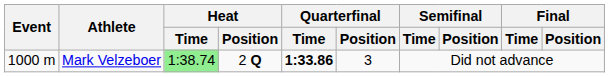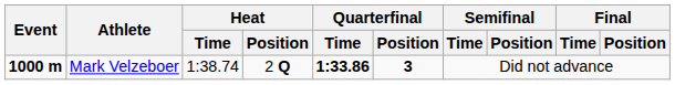Mark Velzeboer | Event: normal -> bold
Mark Velzeboer | Heat / Time: lightgreen background -> no background
Mark Velzeboer | Quarterfinal / Position: normal -> bold
